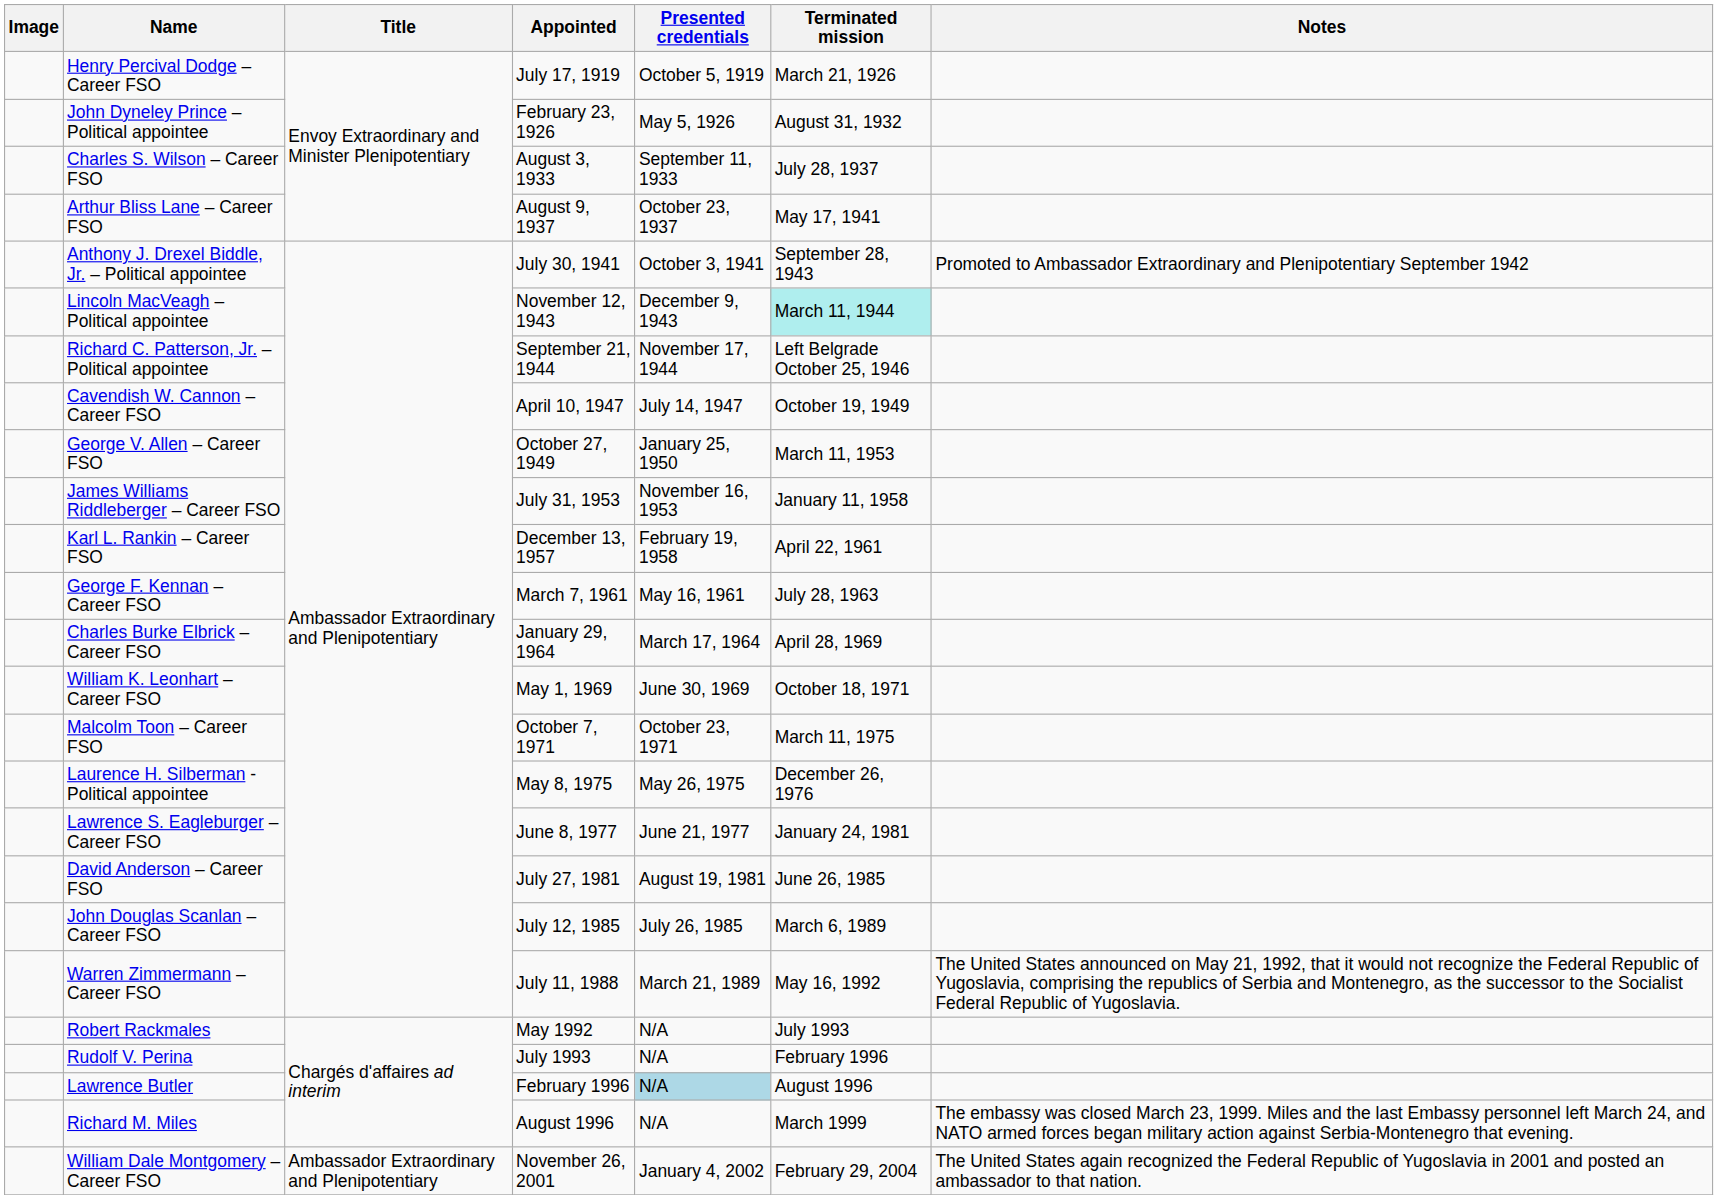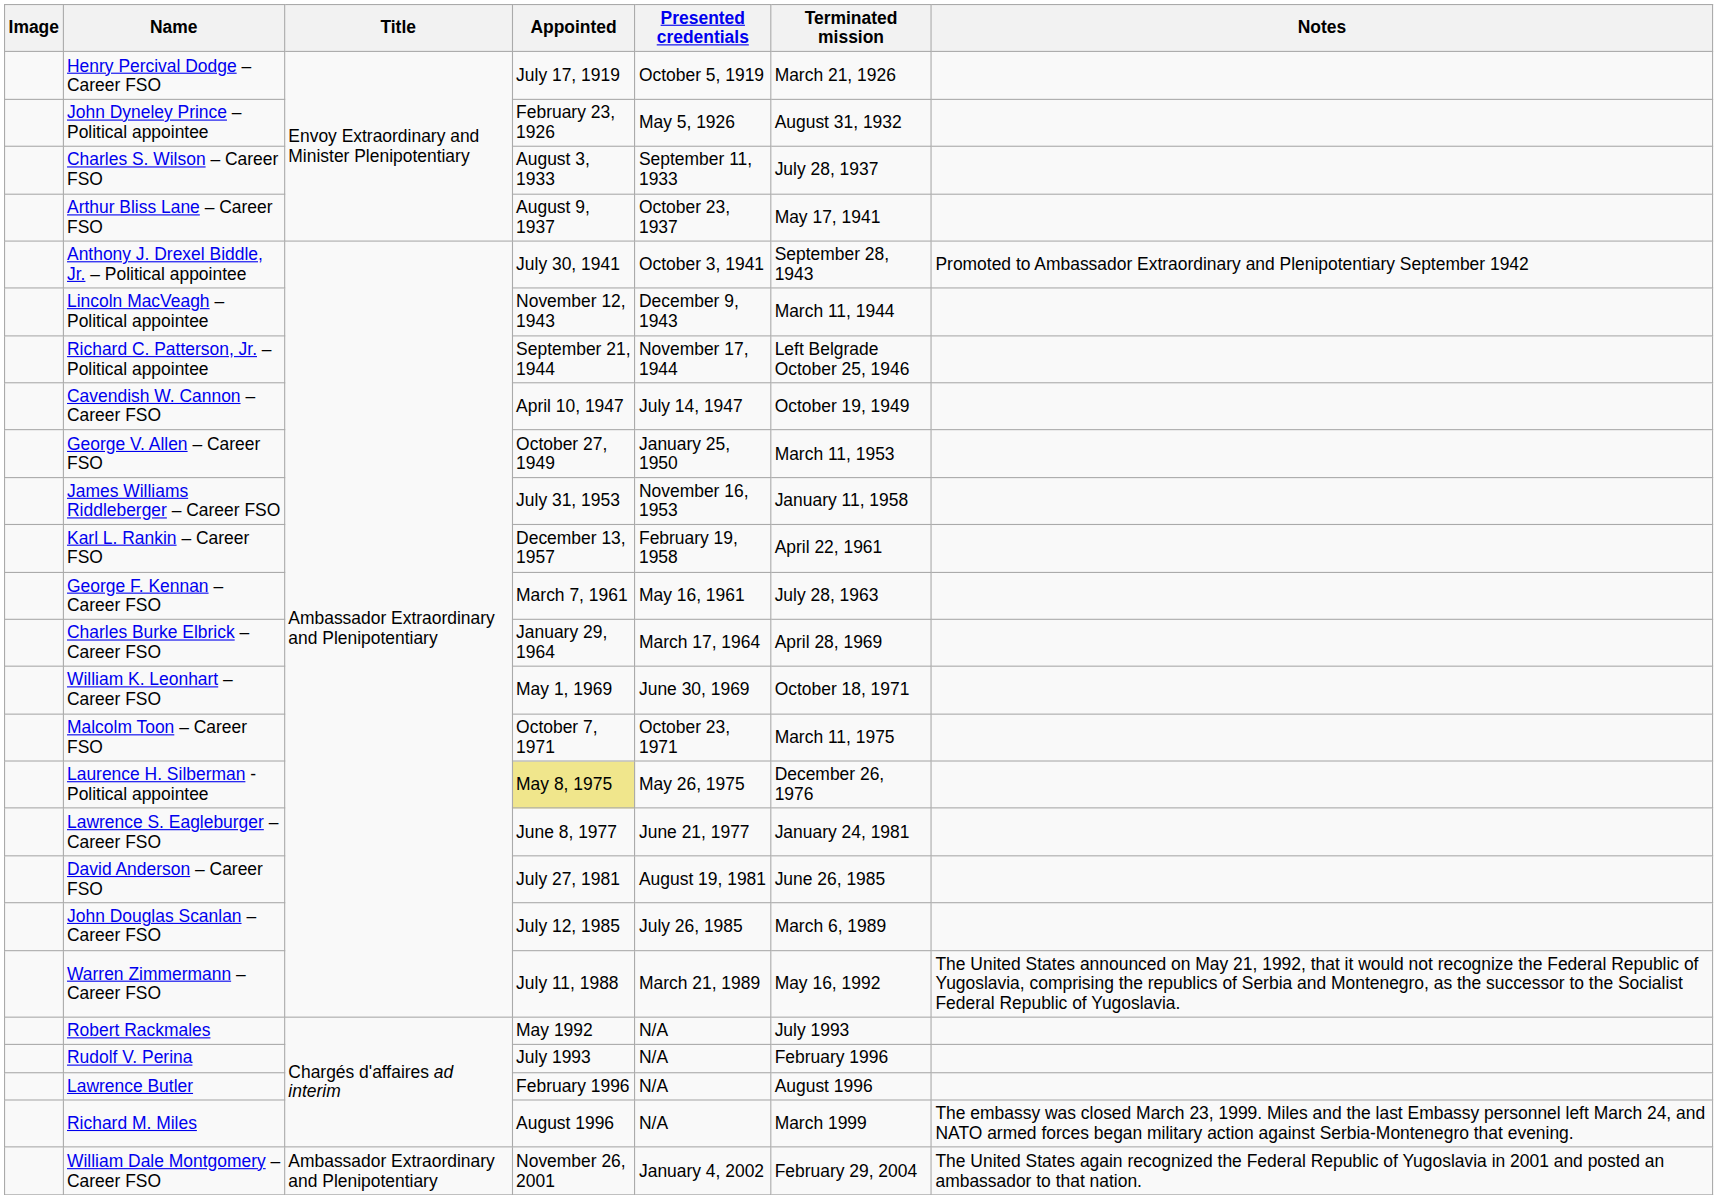Lincoln MacVeagh – Political appointee | Terminated mission: paleturquoise background -> no background
Laurence H. Silberman - Political appointee | Appointed: no background -> khaki background
Lawrence Butler | Presented credentials: lightblue background -> no background
